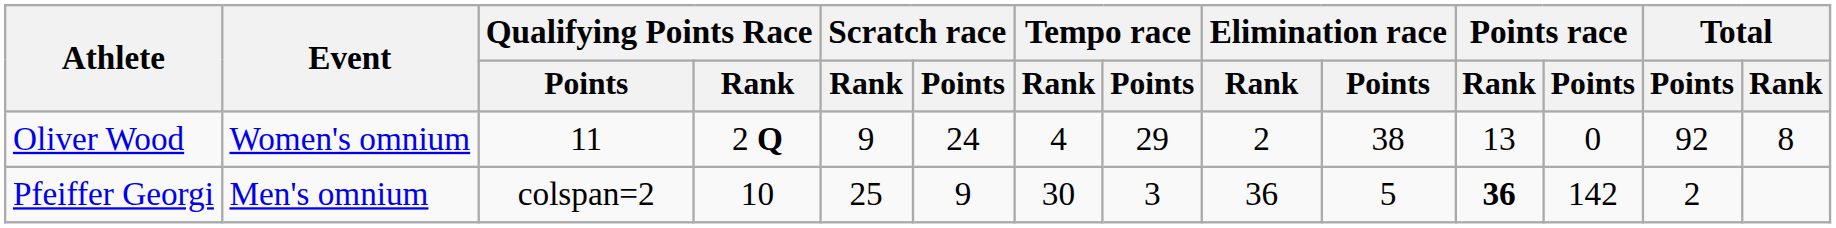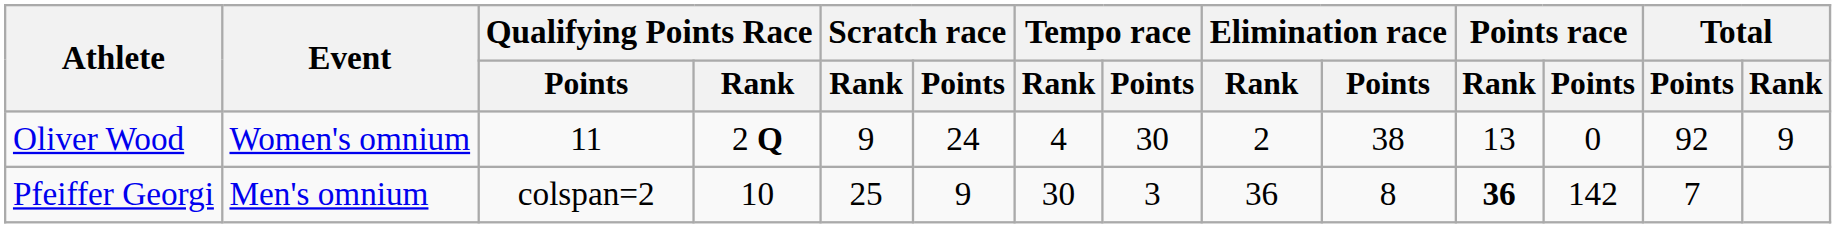Oliver Wood | Tempo race / Points: 29 -> 30
Oliver Wood | Total / Rank: 8 -> 9
Pfeiffer Georgi | Elimination race / Points: 5 -> 8
Pfeiffer Georgi | Total / Points: 2 -> 7
